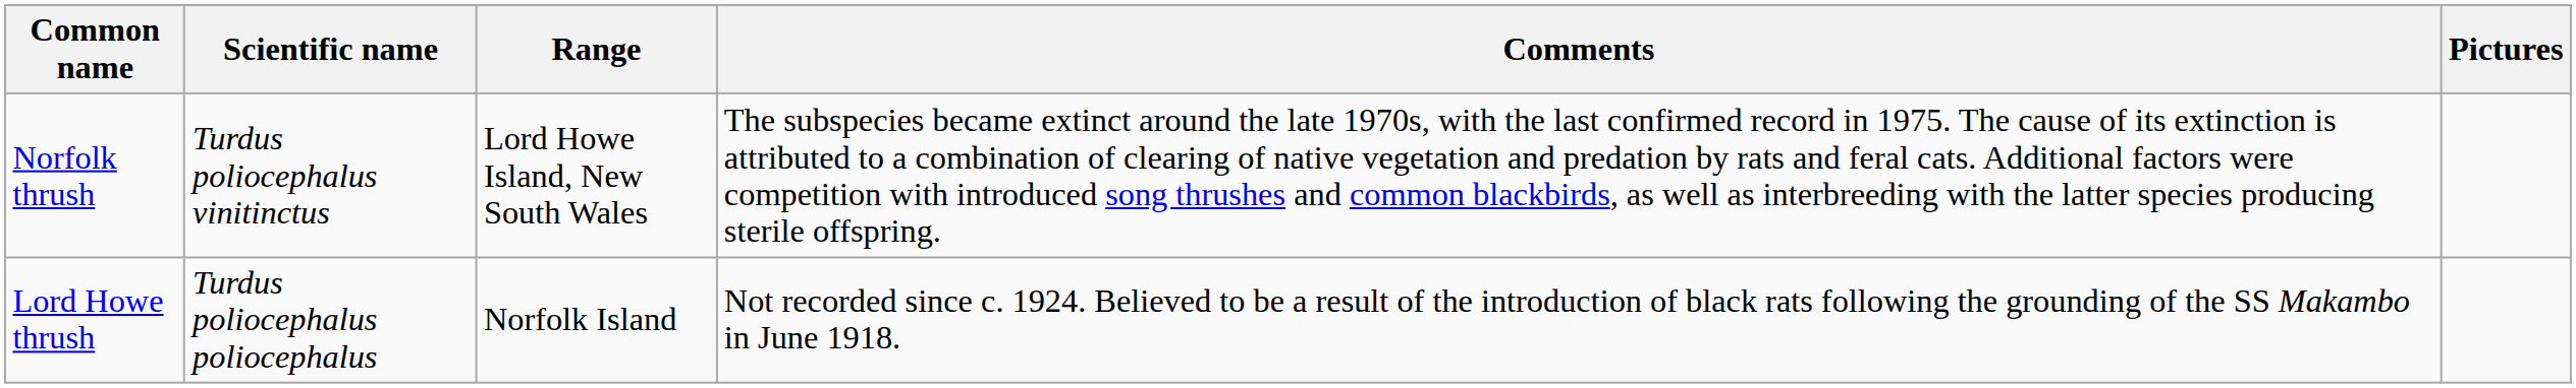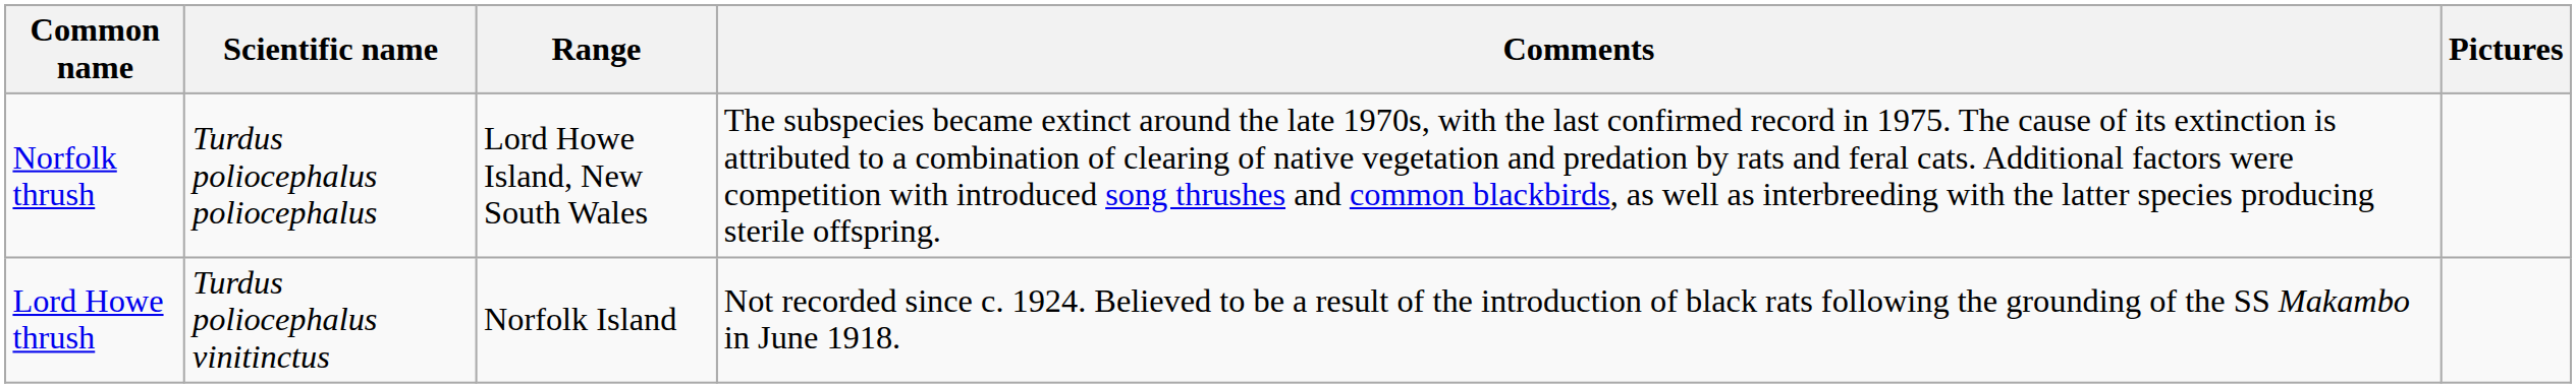Norfolk thrush | Scientific name: Turdus poliocephalus vinitinctus -> Turdus poliocephalus poliocephalus
Lord Howe thrush | Scientific name: Turdus poliocephalus poliocephalus -> Turdus poliocephalus vinitinctus
